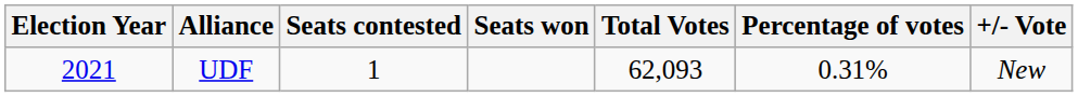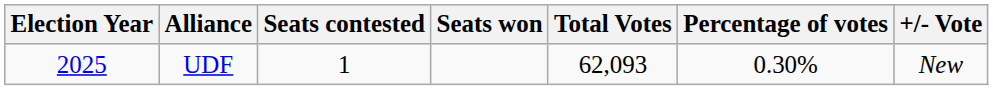UDF | Election Year: 2021 -> 2025
UDF | Percentage of votes: 0.31% -> 0.30%
